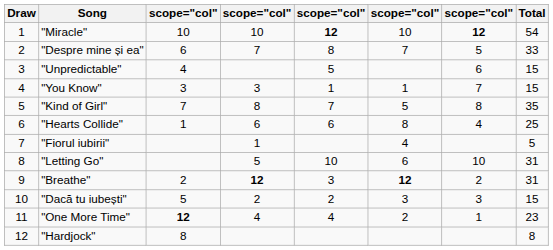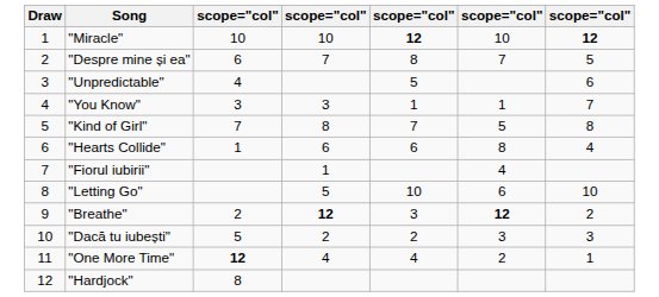- column: Total | 54 | 33 | 15 | 15 | 35 | 25 | 5 | 31 | 31 | 15 | 23 | 8
